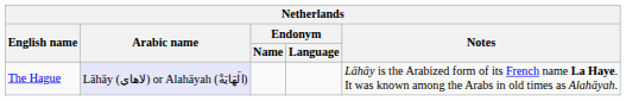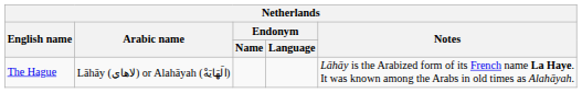The Hague | Arabic name: lavender background -> no background
